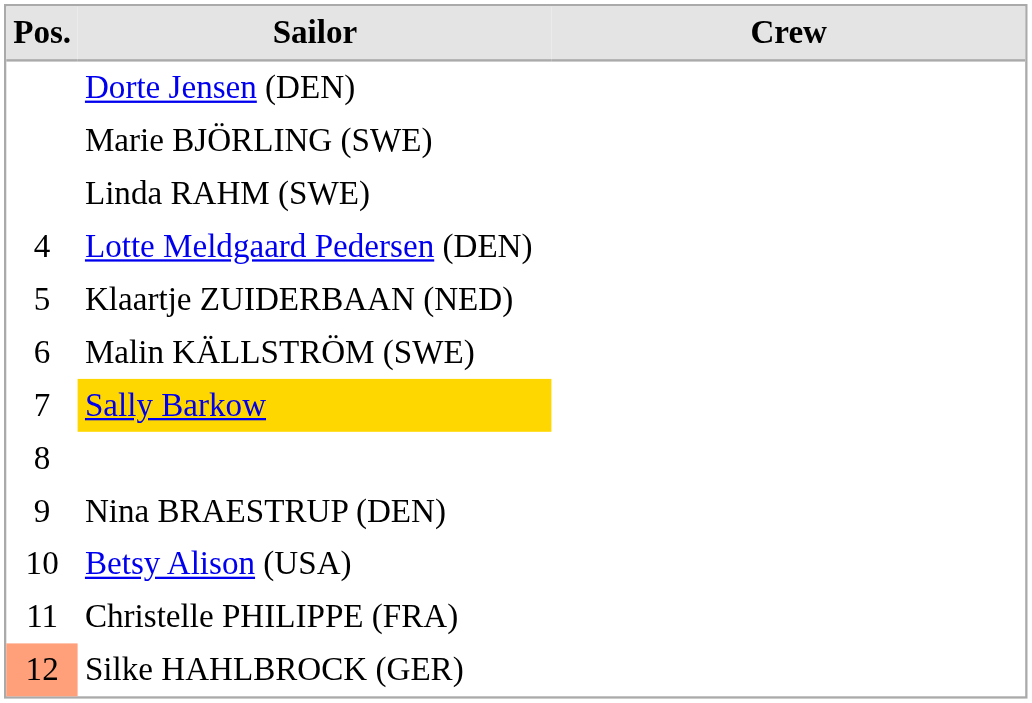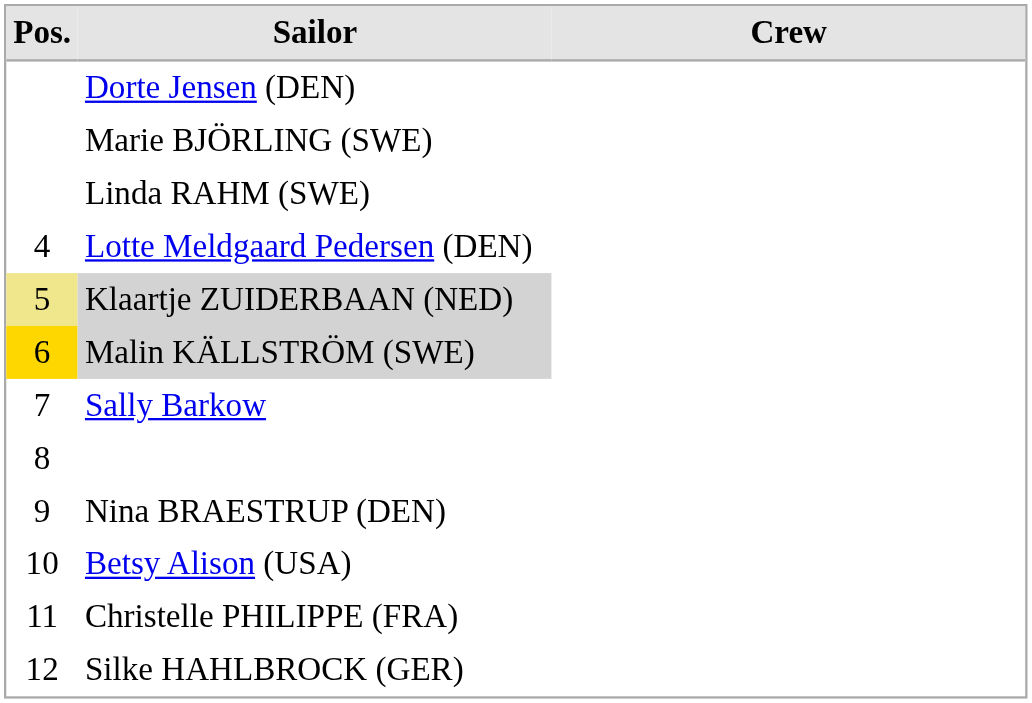Klaartje ZUIDERBAAN (NED) | Pos.: no background -> khaki background
Klaartje ZUIDERBAAN (NED) | Sailor: no background -> lightgrey background
Malin KÄLLSTRÖM (SWE) | Pos.: no background -> gold background
Malin KÄLLSTRÖM (SWE) | Sailor: no background -> lightgrey background
Sally Barkow | Sailor: gold background -> no background
Silke HAHLBROCK (GER) | Pos.: lightsalmon background -> no background
